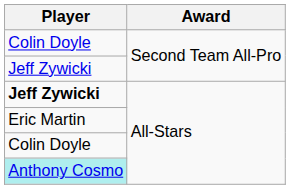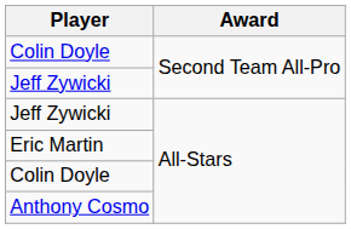row 4 | Player: bold -> normal
row 7 | Player: paleturquoise background -> no background
